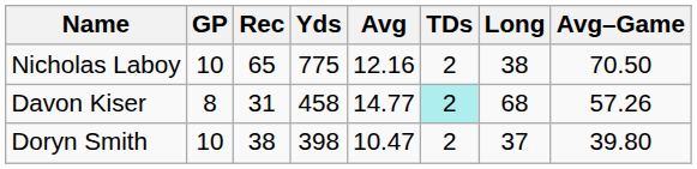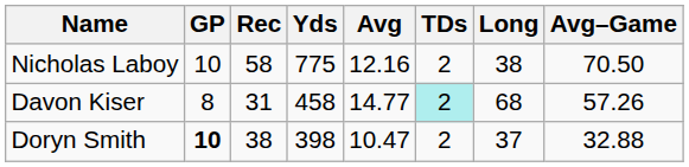Nicholas Laboy | Rec: 65 -> 58
Doryn Smith | GP: normal -> bold
Doryn Smith | Avg–Game: 39.80 -> 32.88
